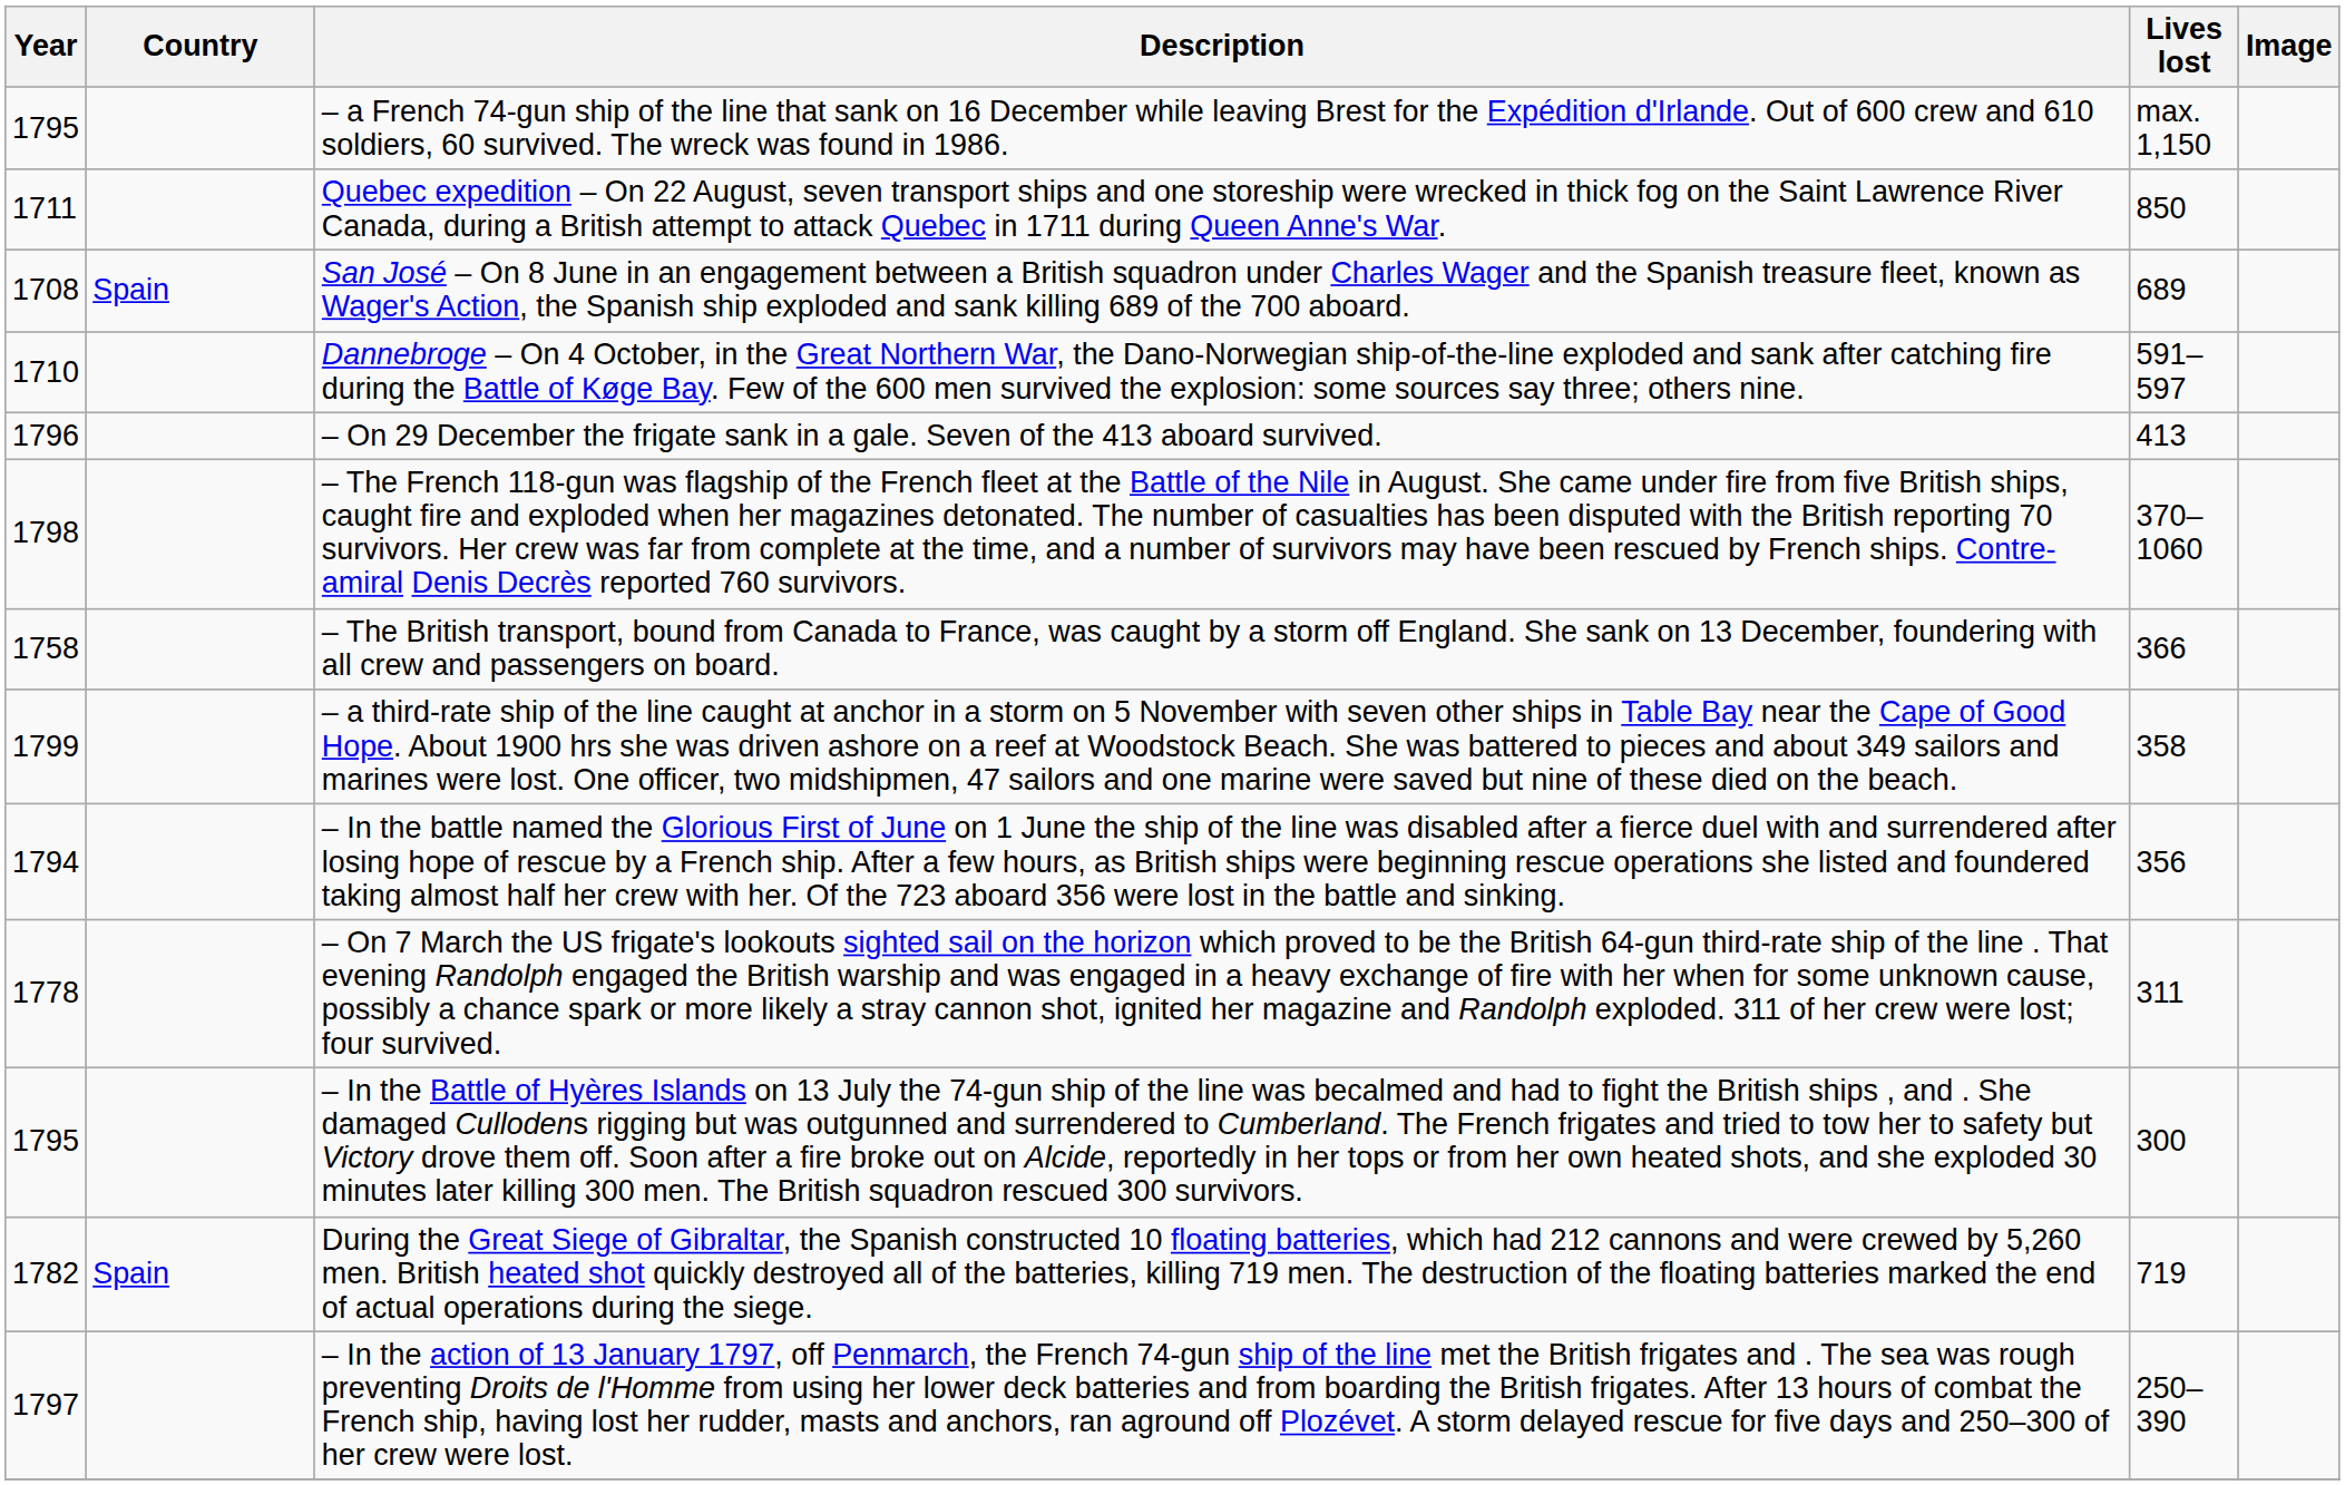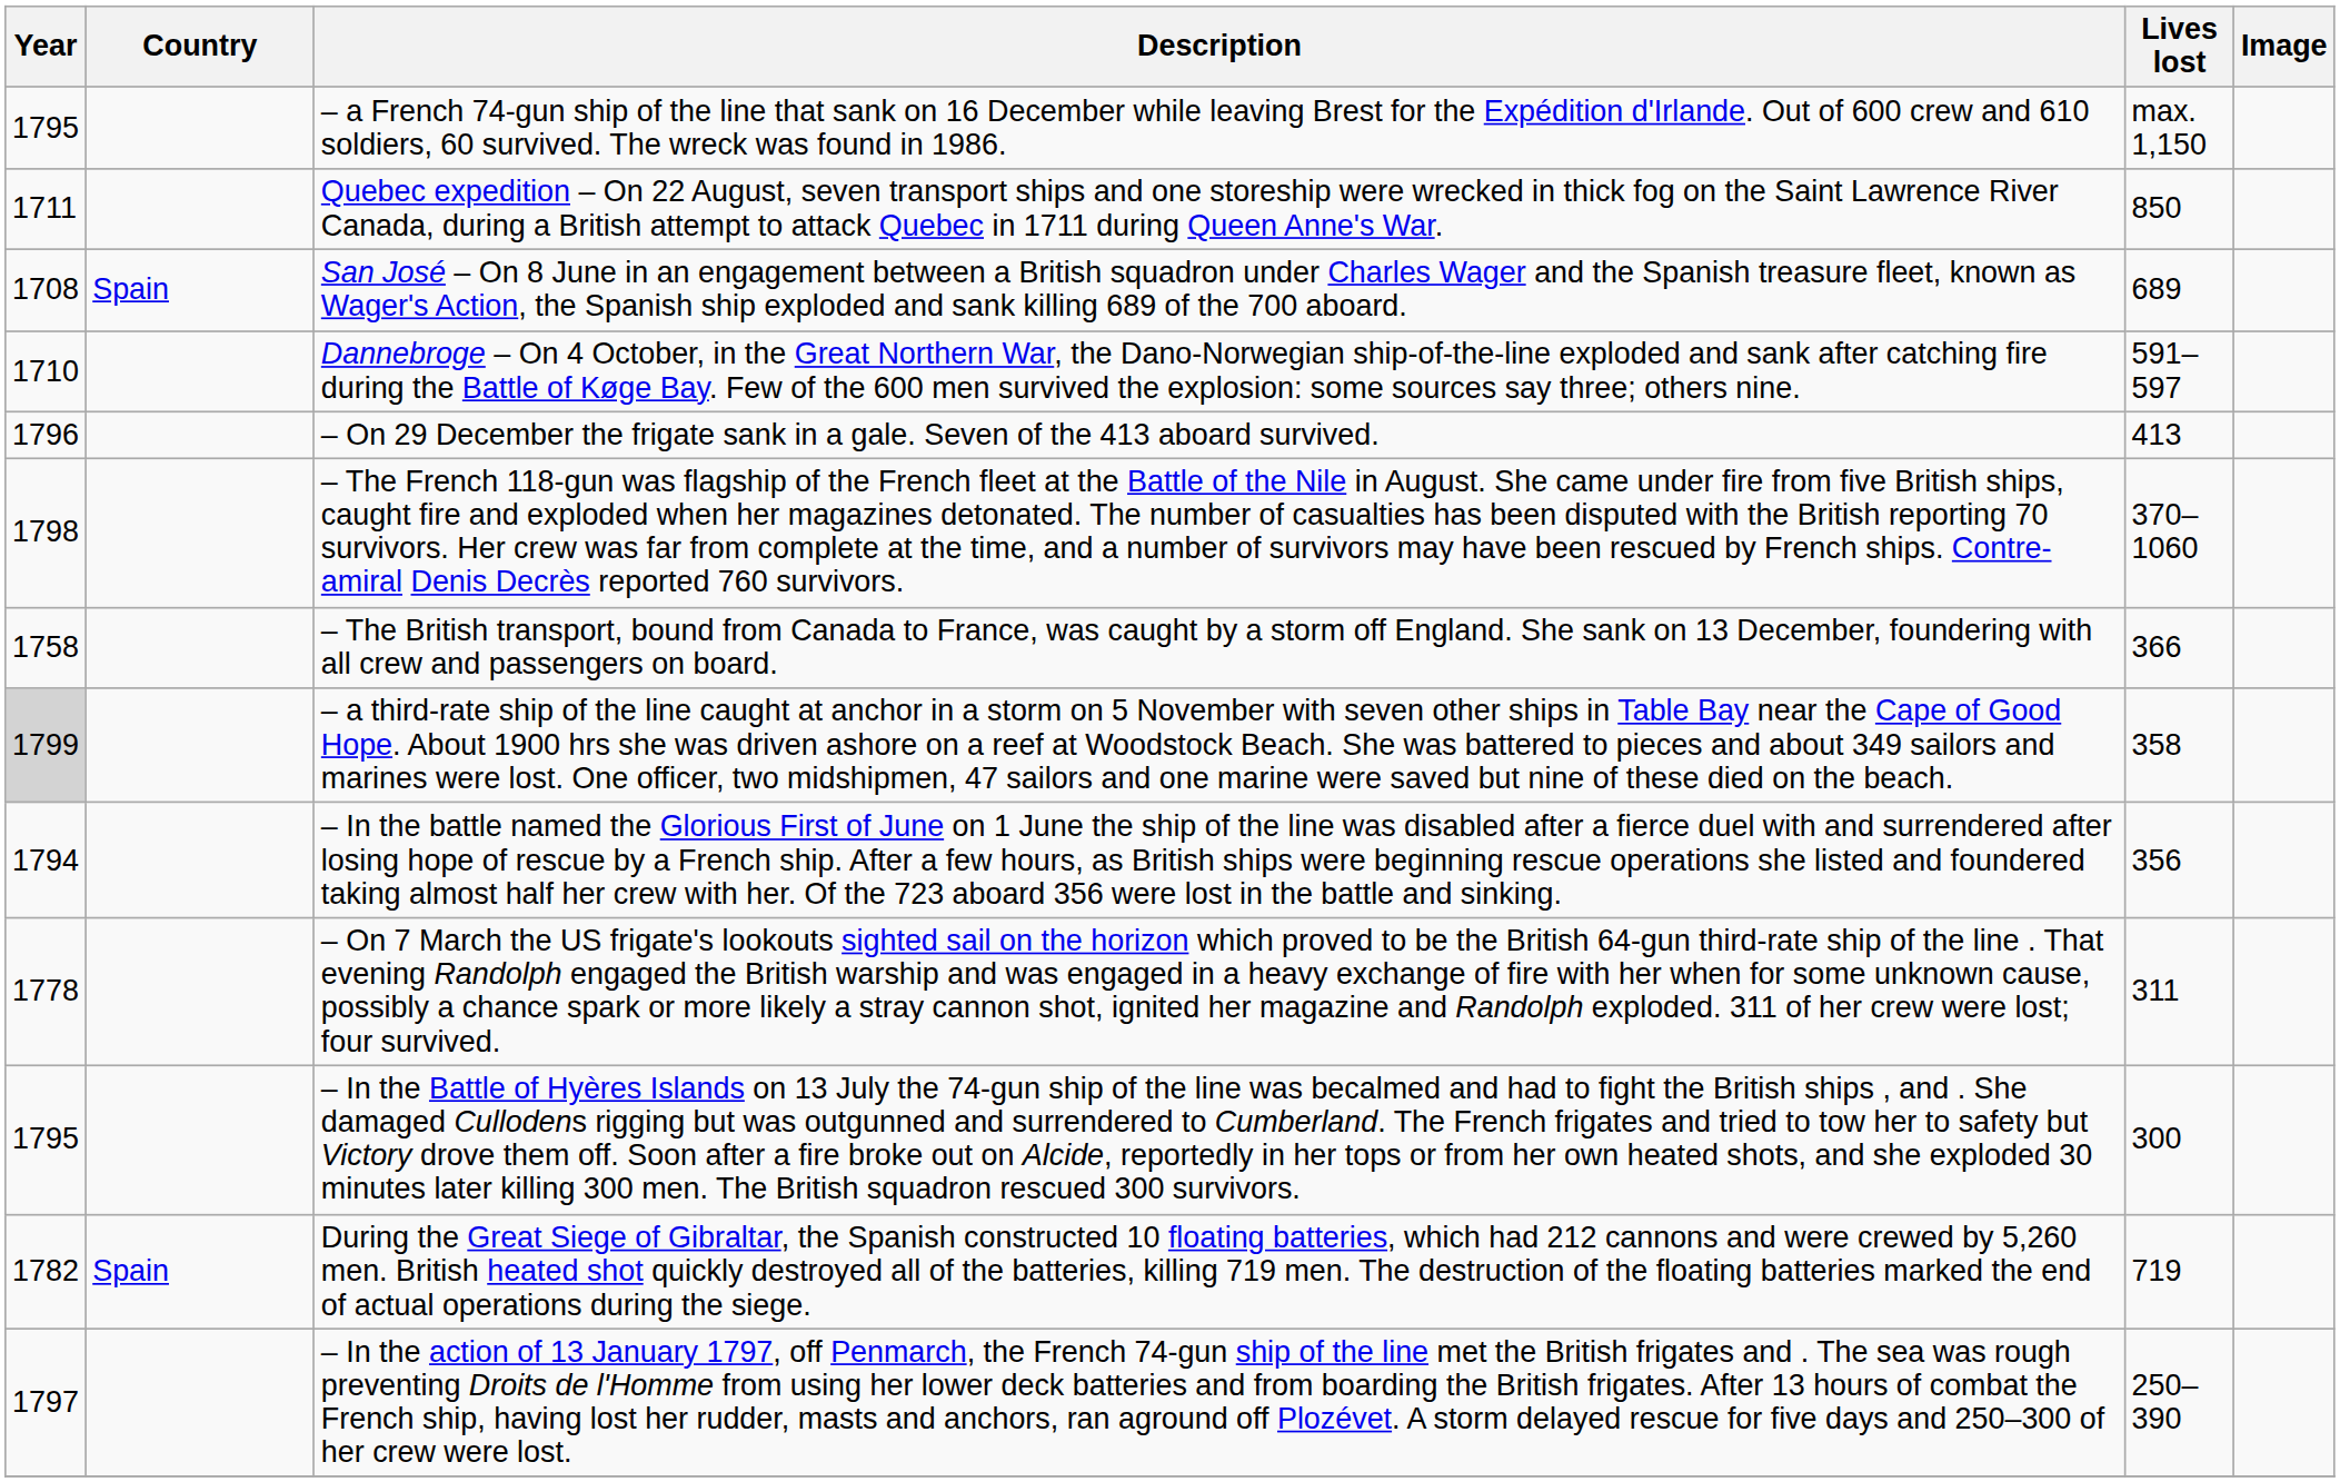row 9 | Year: no background -> lightgrey background
